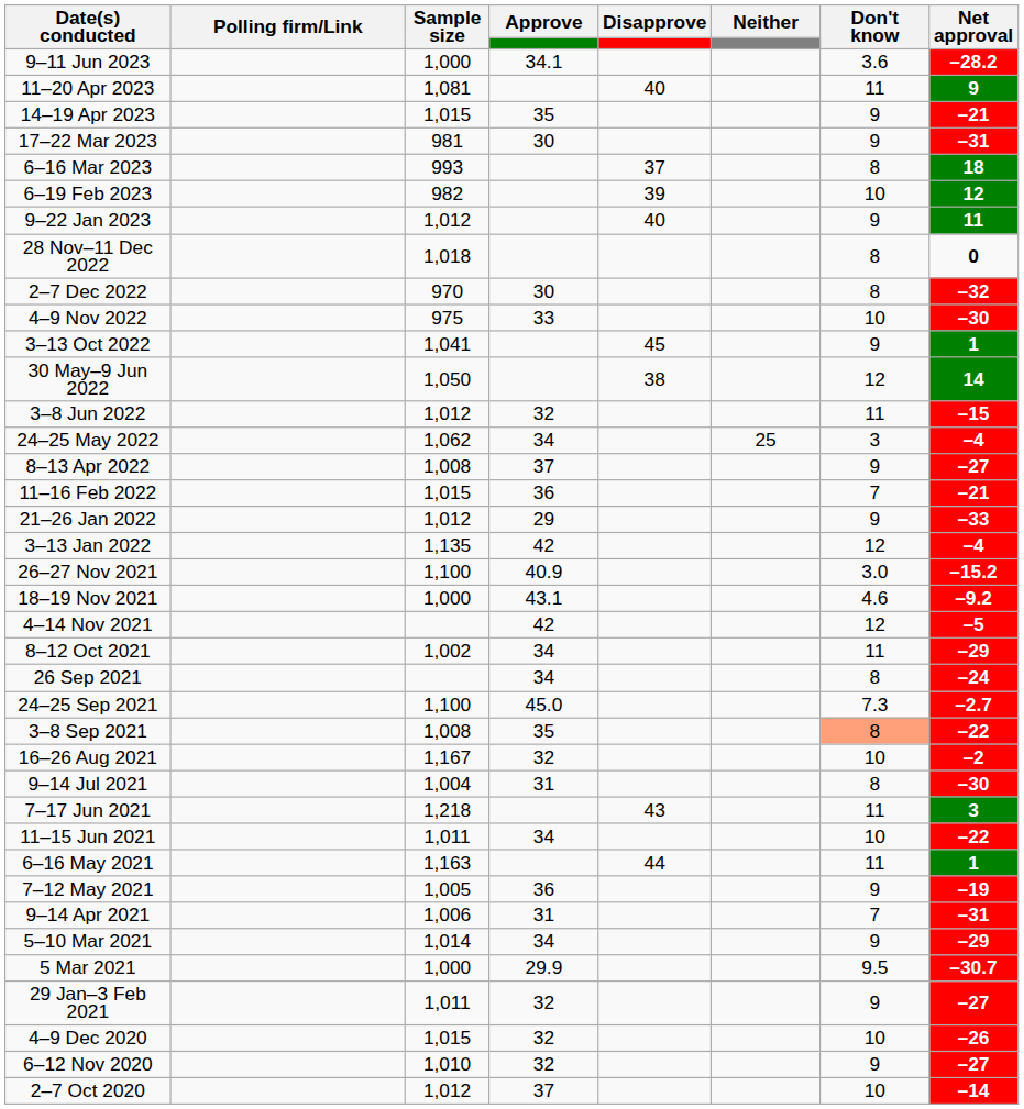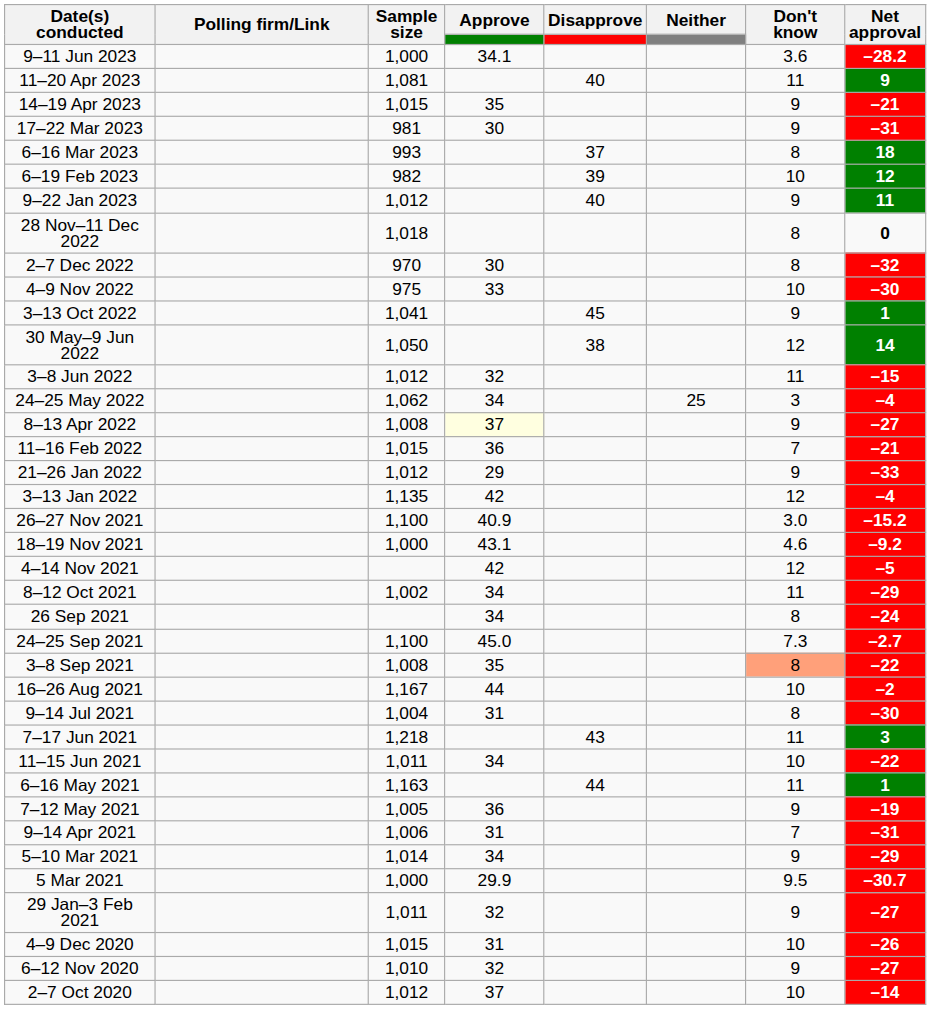8–13 Apr 2022 | Approve: no background -> lightyellow background
16–26 Aug 2021 | Approve: 32 -> 44
4–9 Dec 2020 | Approve: 32 -> 31
